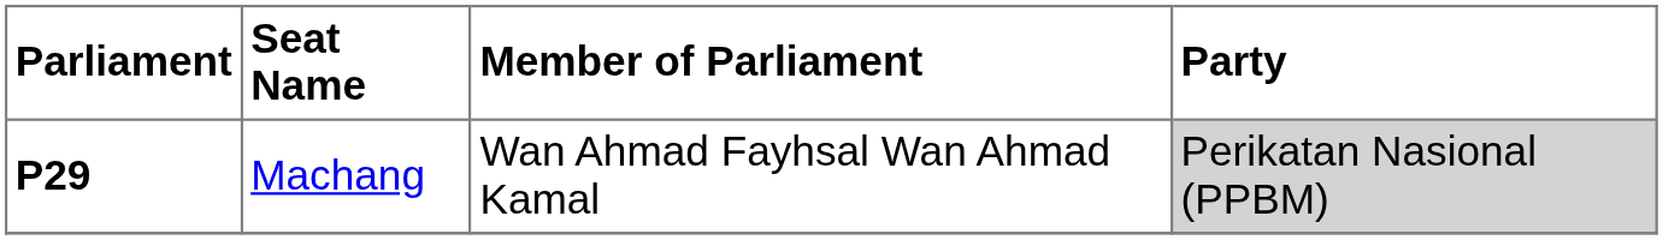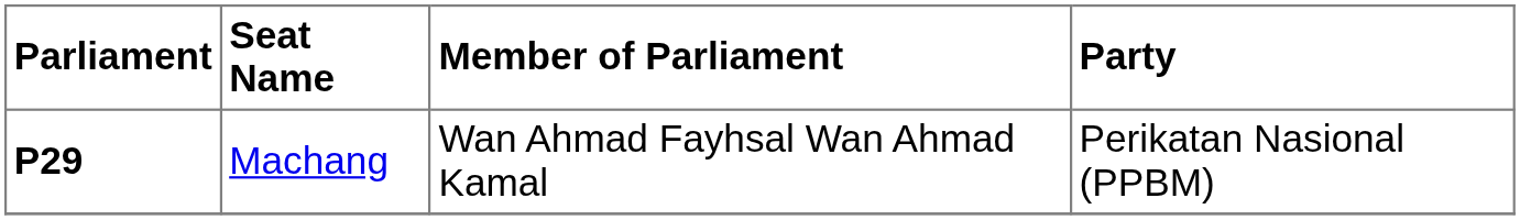P29 | Party: lightgrey background -> no background
